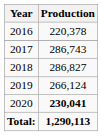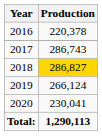2018 | Production: no background -> gold background
2020 | Production: bold -> normal
